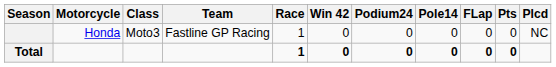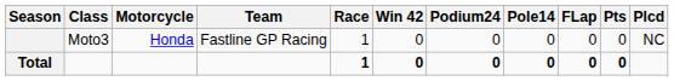columns swapped: Class <-> Motorcycle
